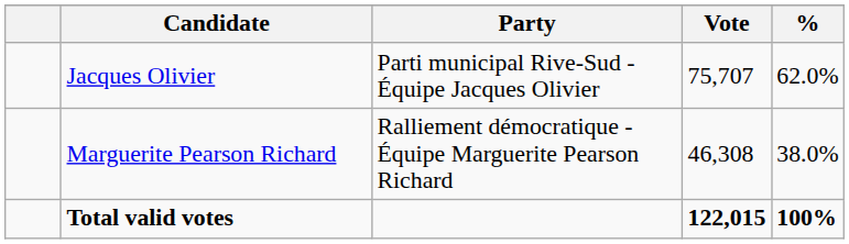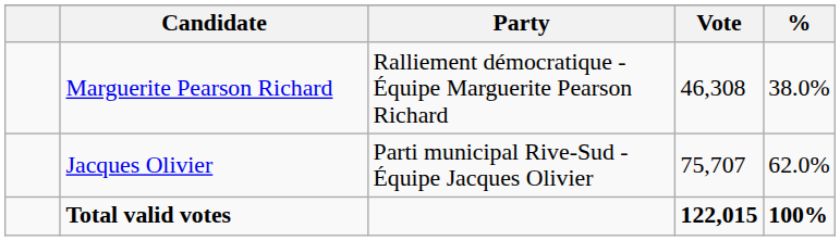rows swapped: Jacques Olivier <-> Marguerite Pearson Richard
